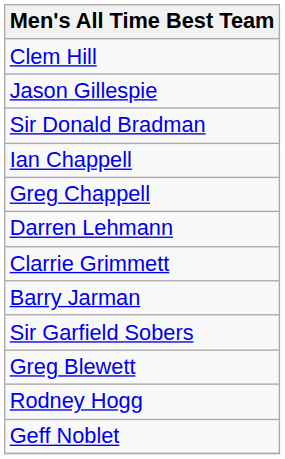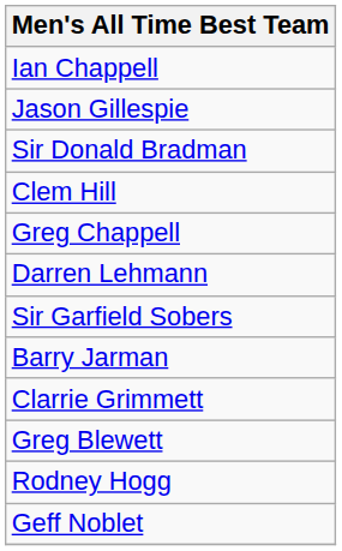row 2 | column 1: Clem Hill -> Ian Chappell
row 5 | column 1: Ian Chappell -> Clem Hill
row 8 | column 1: Clarrie Grimmett -> Sir Garfield Sobers
row 10 | column 1: Sir Garfield Sobers -> Clarrie Grimmett
